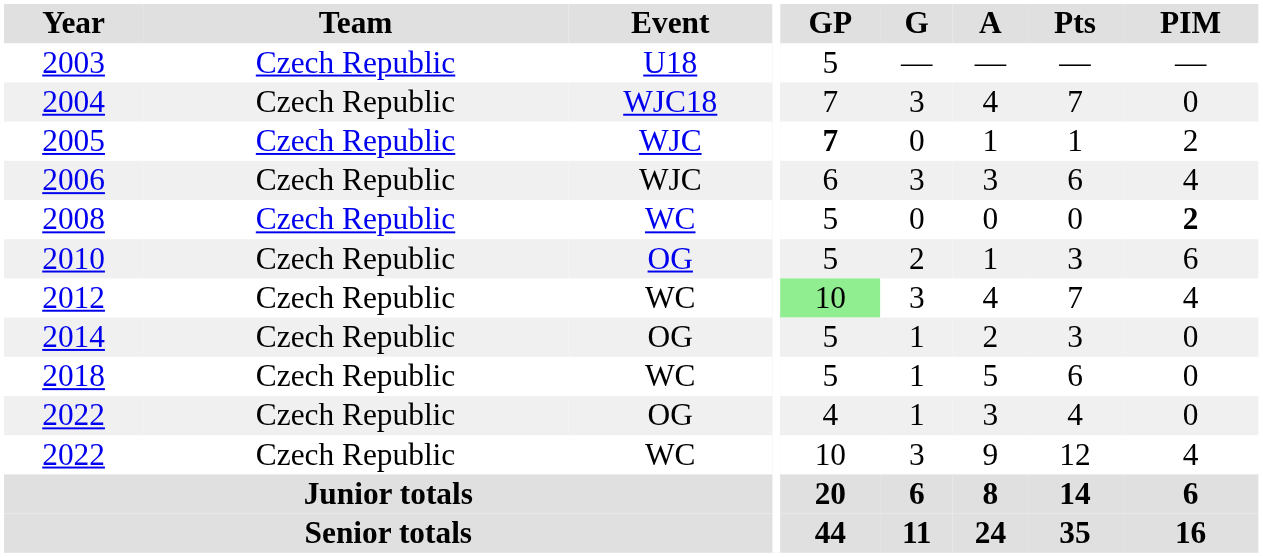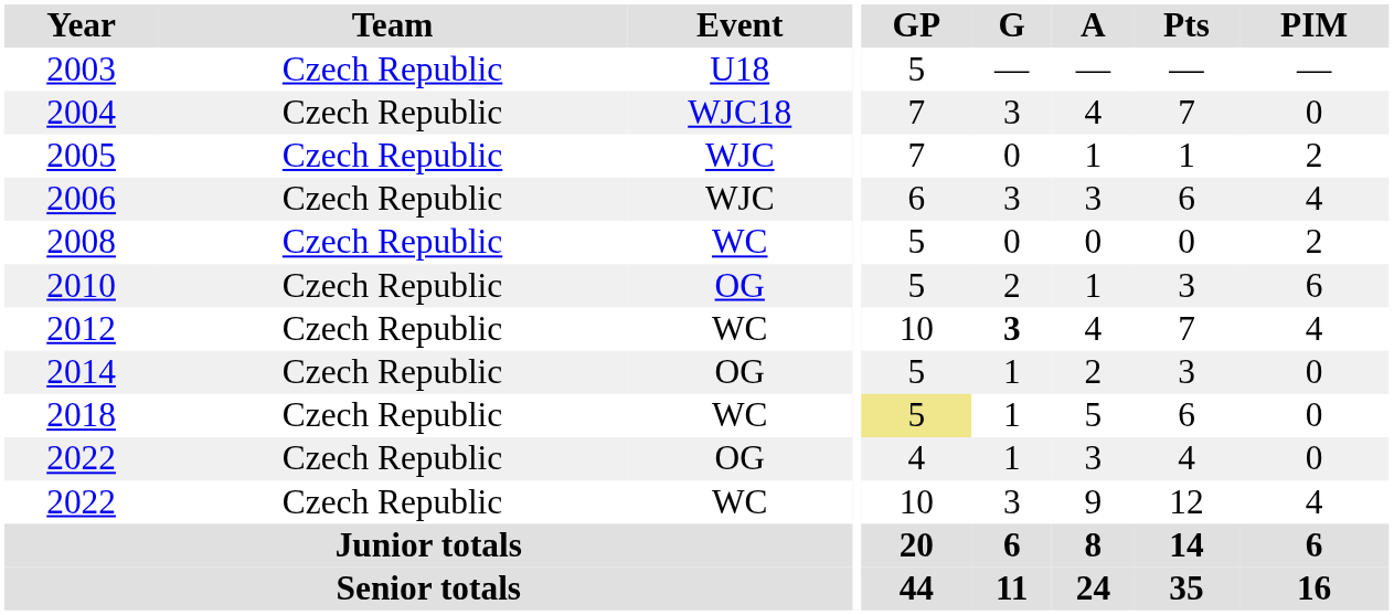2005 | GP: bold -> normal
2008 | PIM: bold -> normal
2012 | GP: lightgreen background -> no background
2012 | G: normal -> bold
2018 | GP: no background -> khaki background
